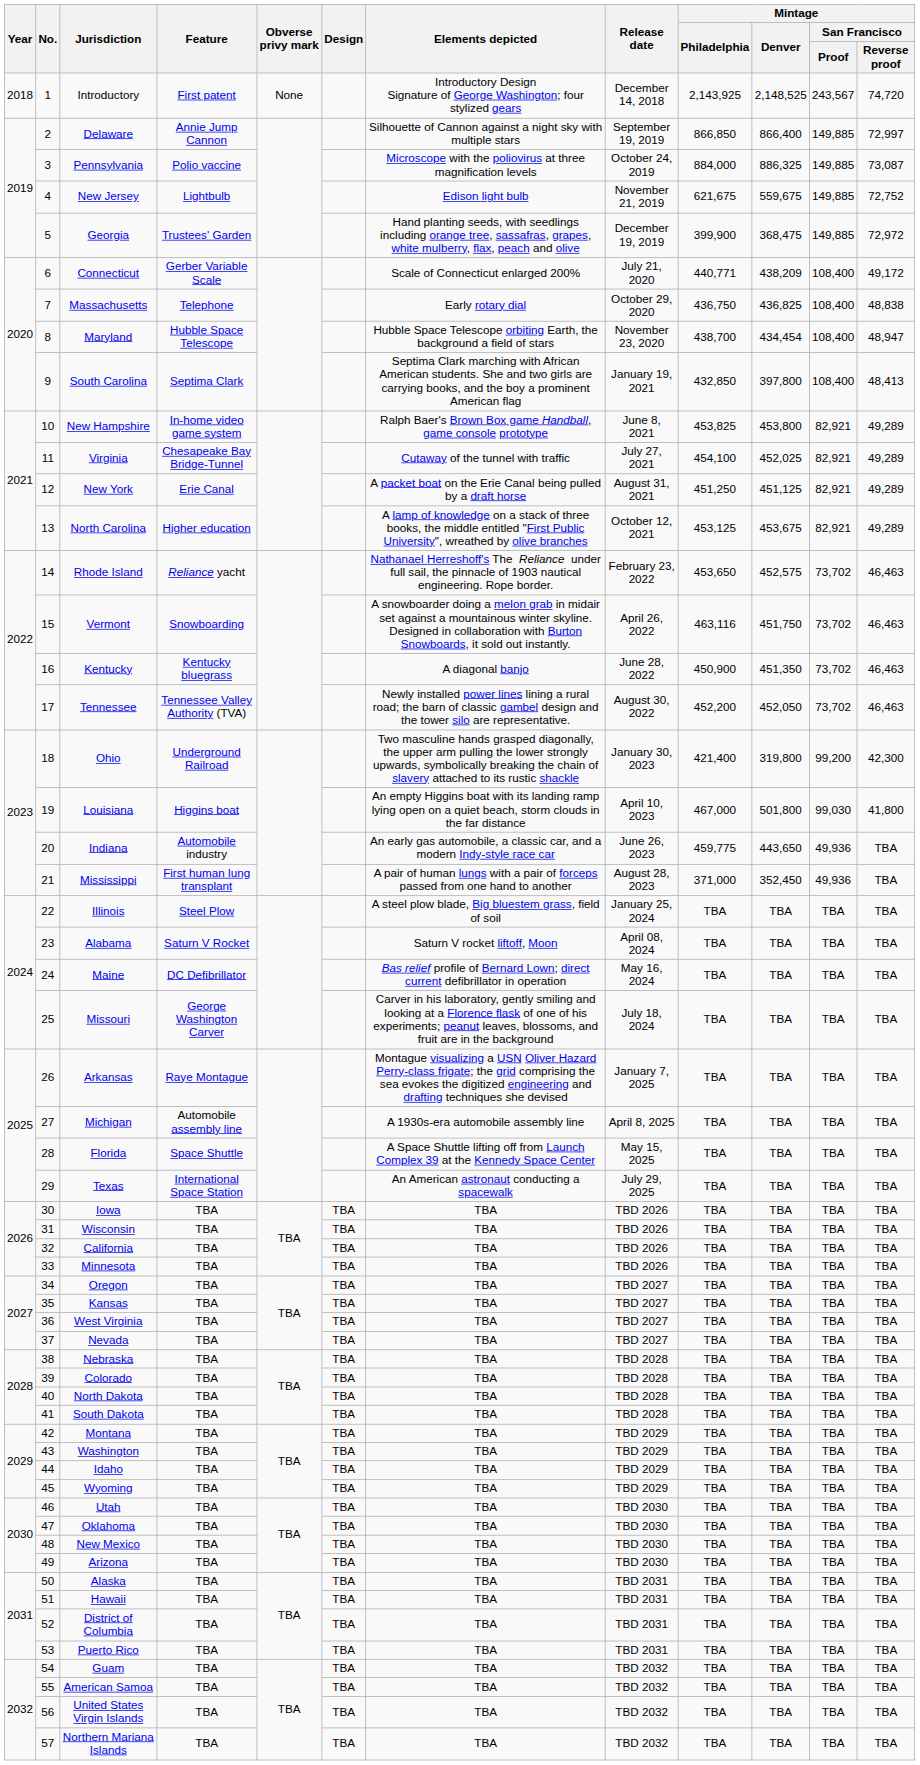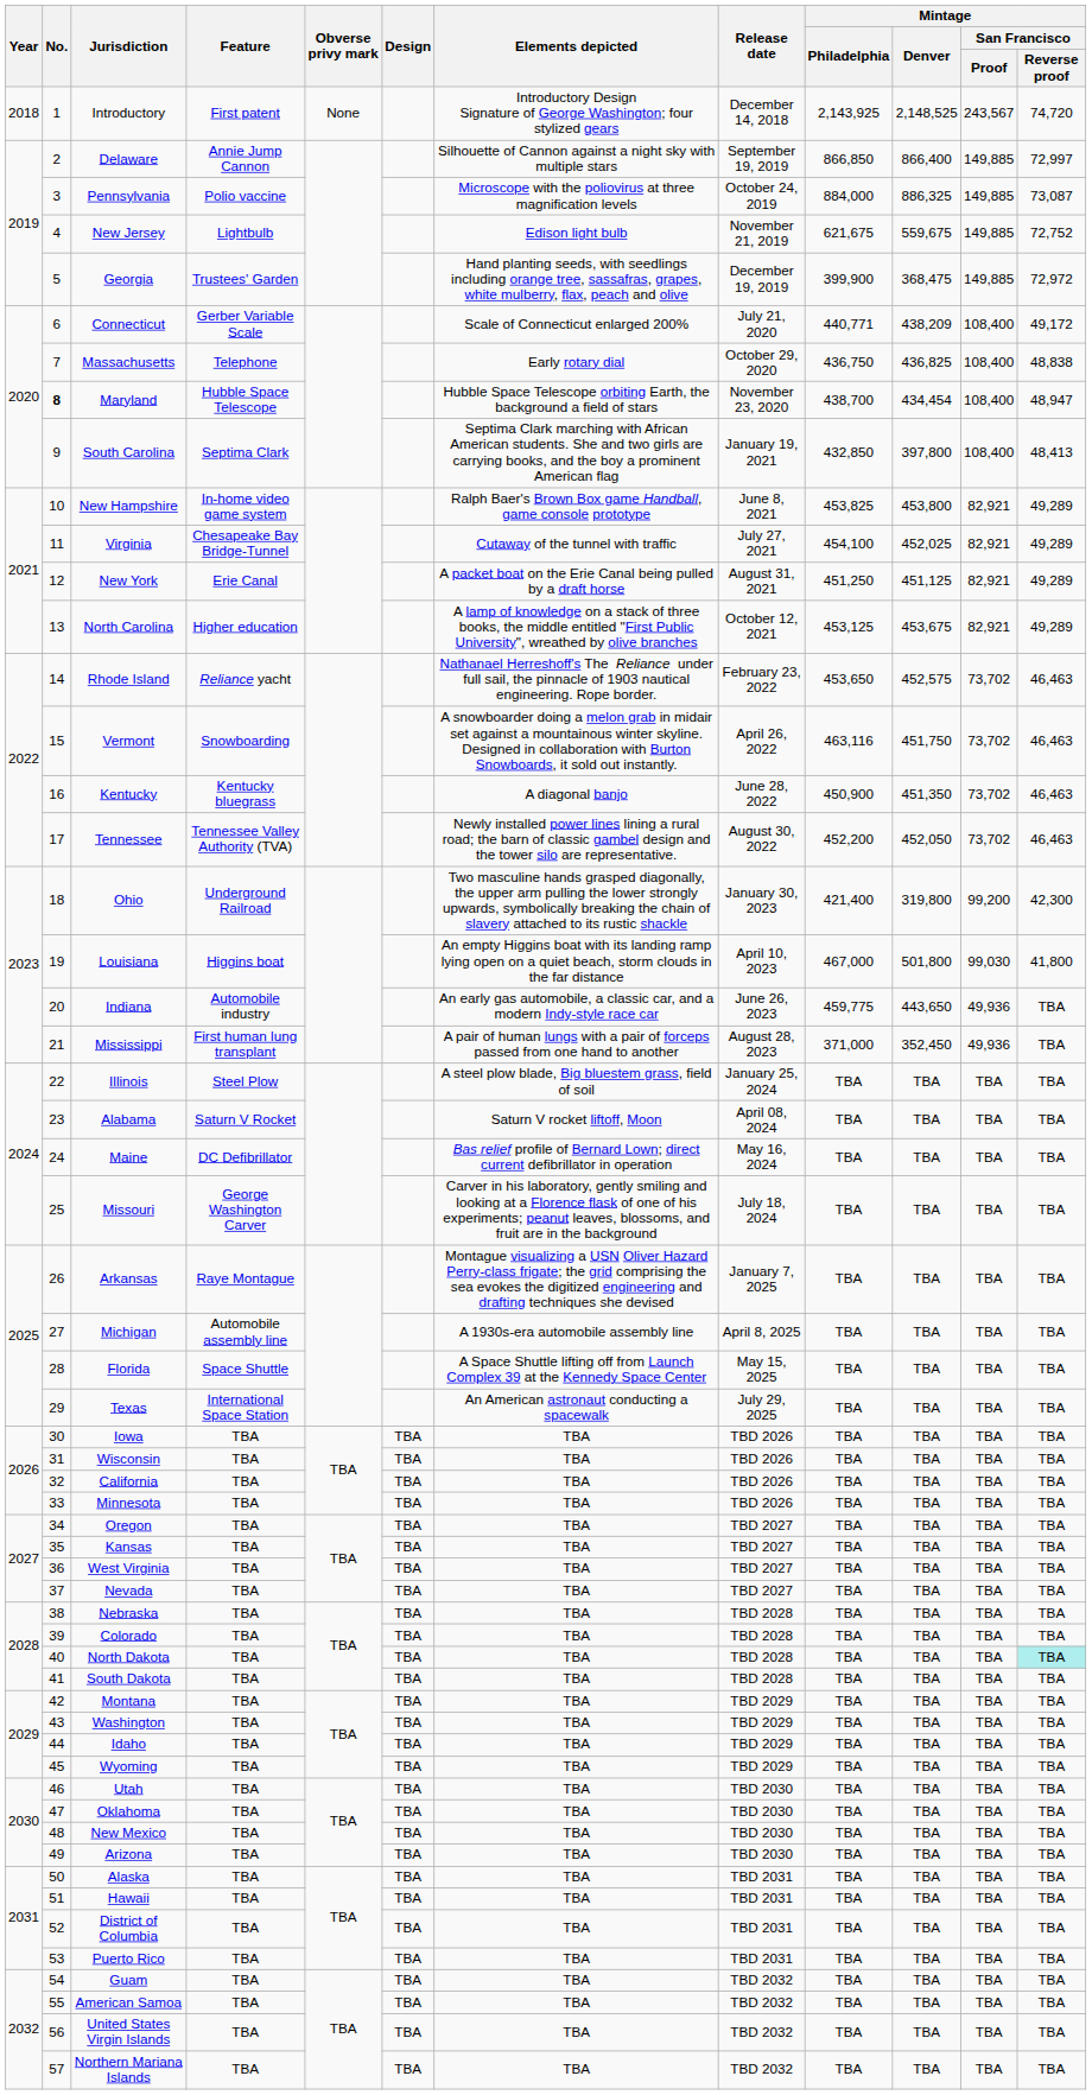Maryland | No.: normal -> bold
North Dakota | Mintage / San Francisco / Reverse proof: no background -> paleturquoise background
